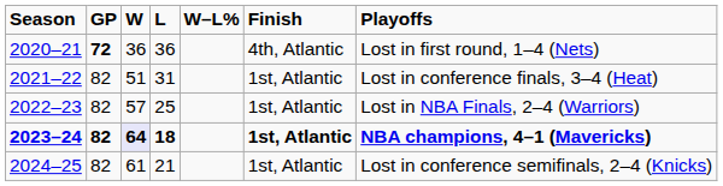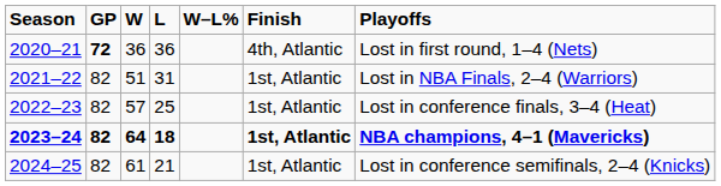2021–22 | column 7: Lost in conference finals, 3–4 (Heat) -> Lost in NBA Finals, 2–4 (Warriors)
2022–23 | column 7: Lost in NBA Finals, 2–4 (Warriors) -> Lost in conference finals, 3–4 (Heat)
2023–24 | column 3: lavender background -> no background
